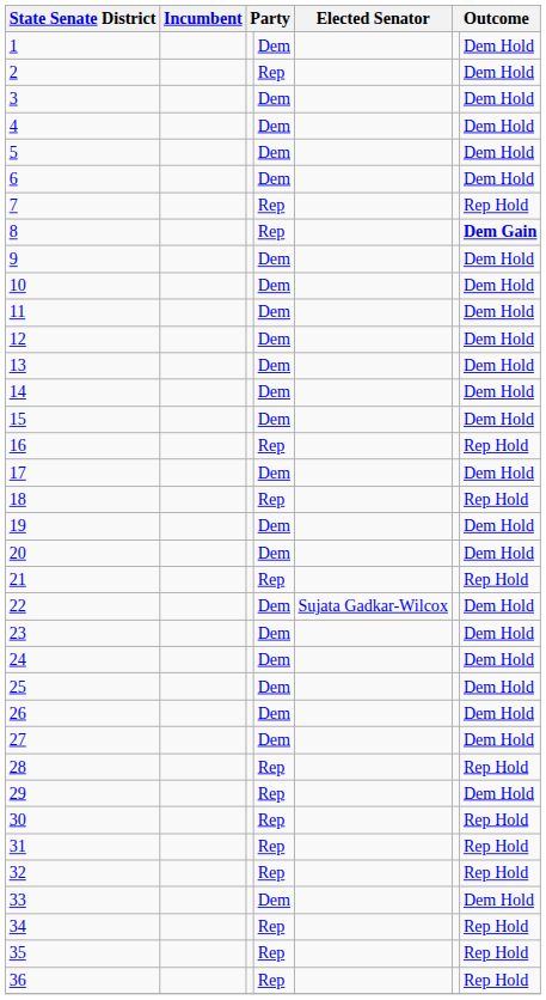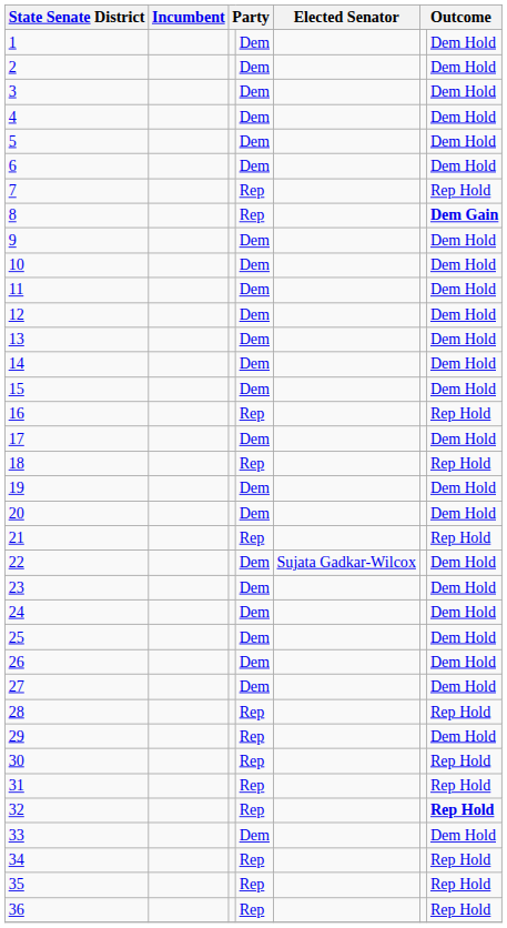2 | column 4: Rep -> Dem
32 | column 7: normal -> bold
